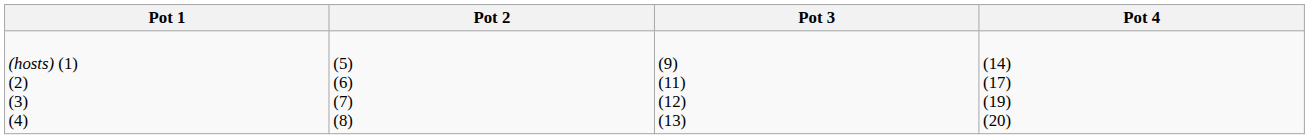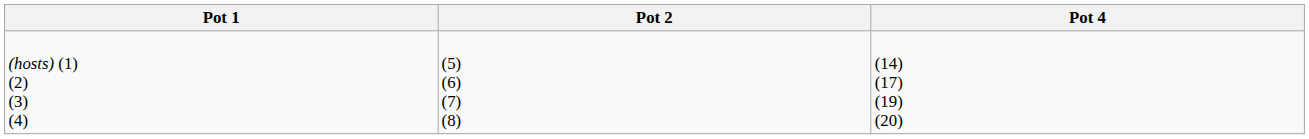- column: Pot 3 | (9) (11) (12) (13)
